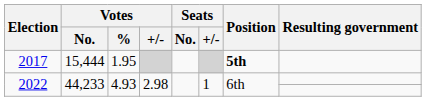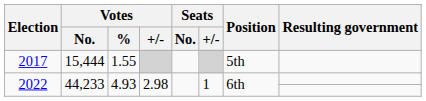2017 | Votes / %: 1.95 -> 1.55
2017 | Position: bold -> normal
